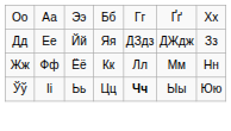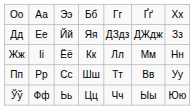Жж | column 2: Фф -> Іі
+ row: Пп | Рр | Сс | Шш | Тт | Вв | Уу
Ўў | column 2: Іі -> Фф
Ўў | column 5: bold -> normal
